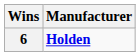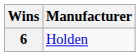6 | Manufacturer: bold -> normal
